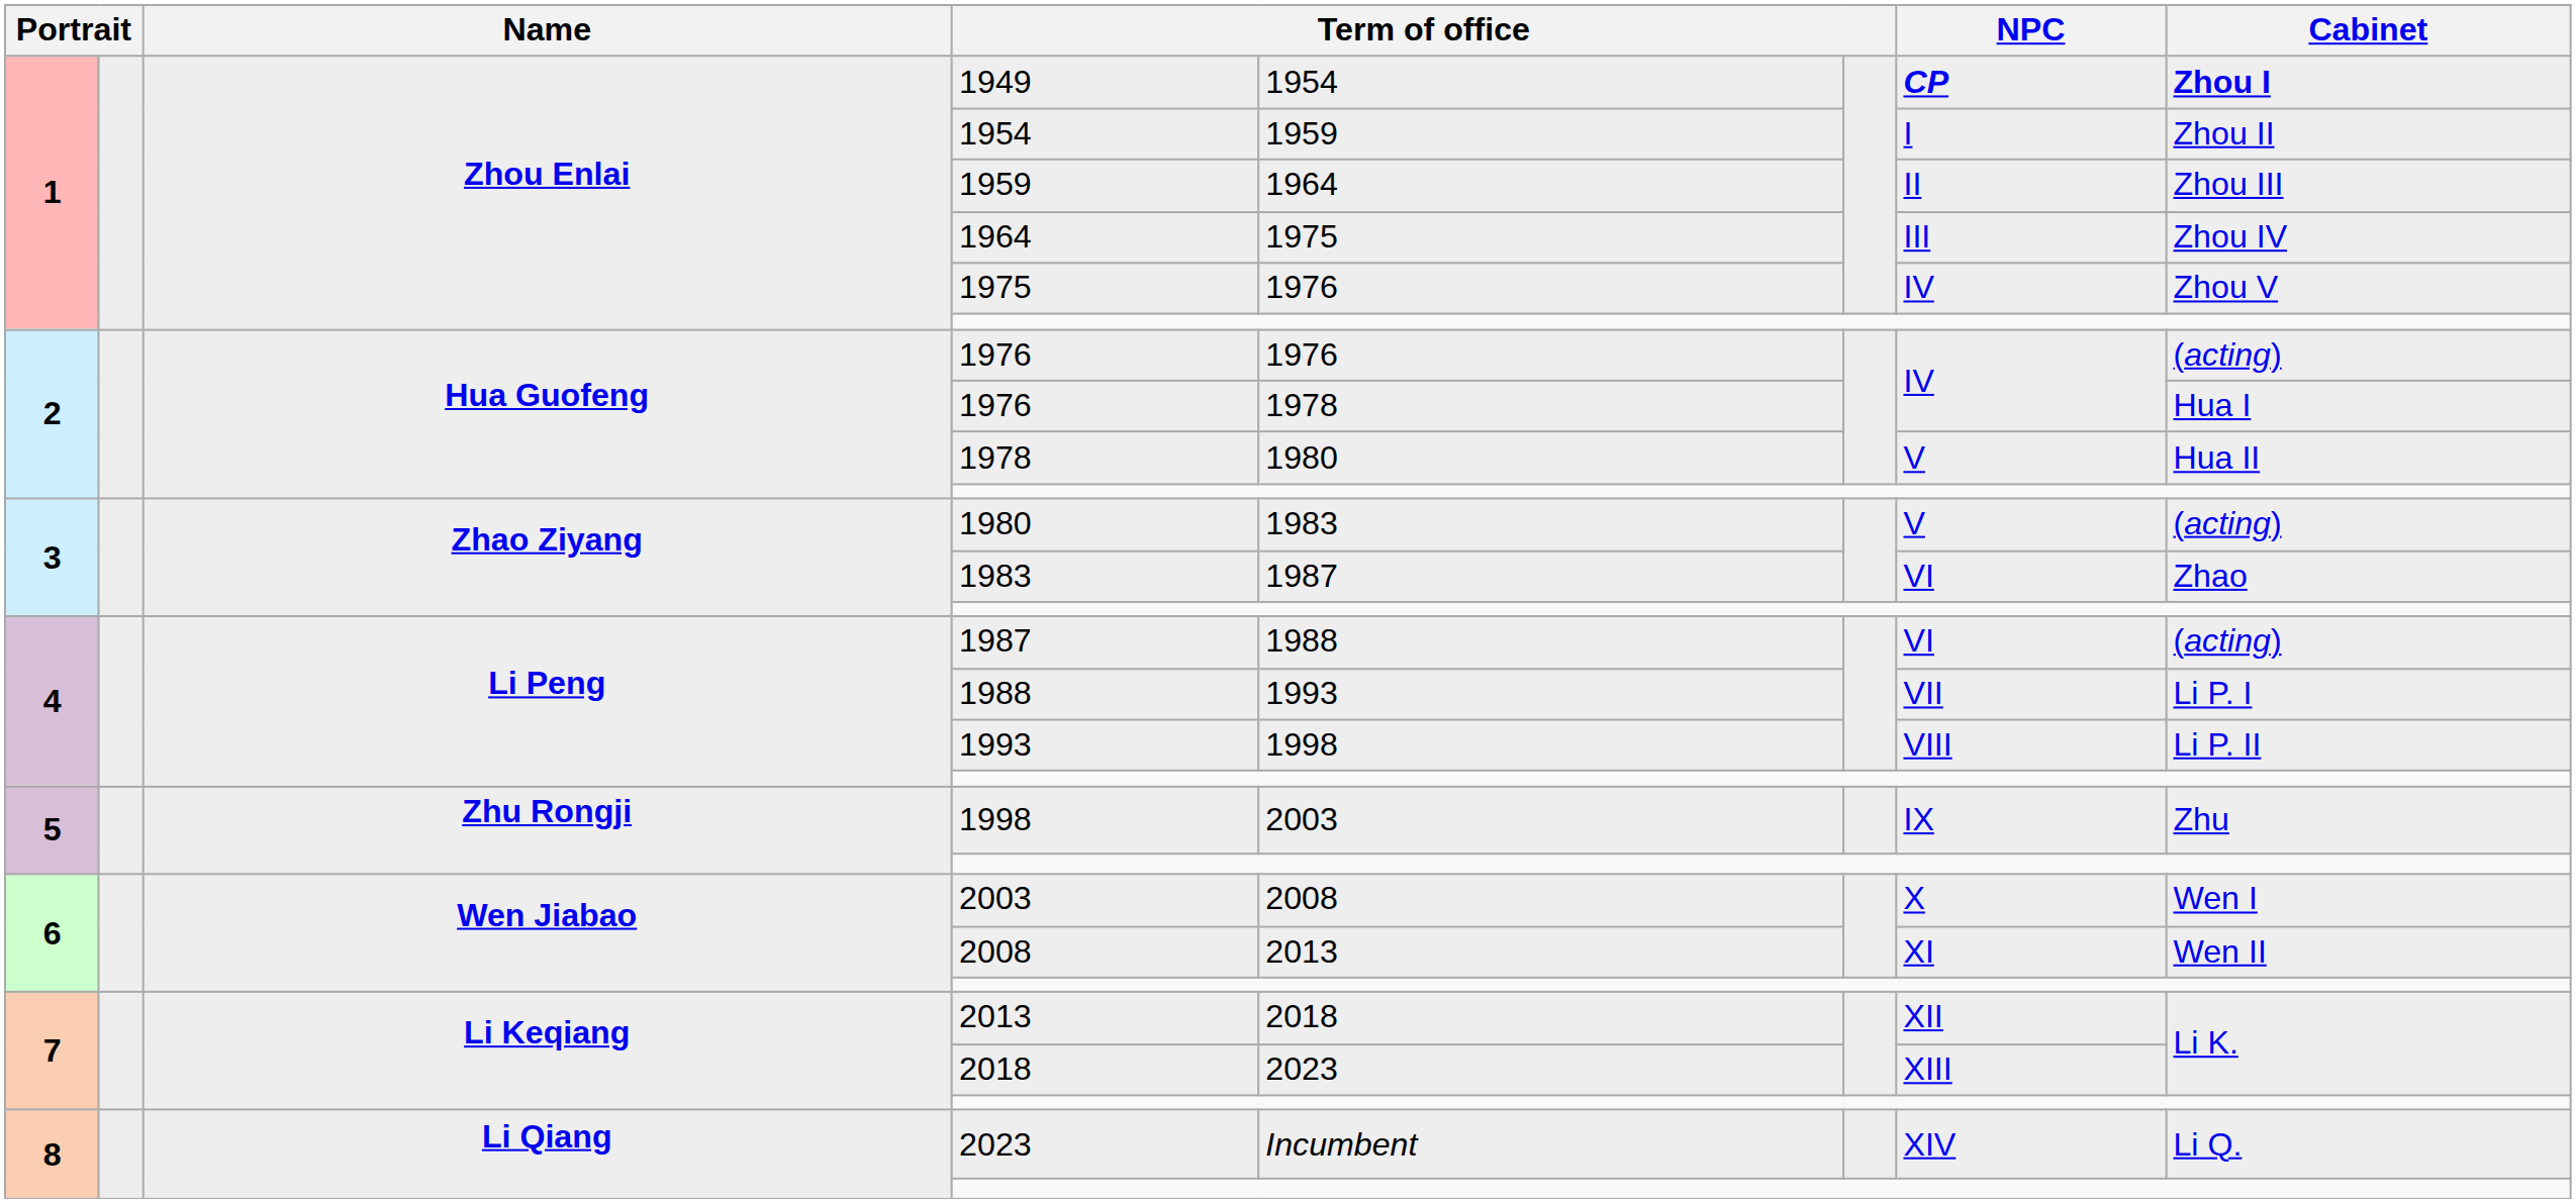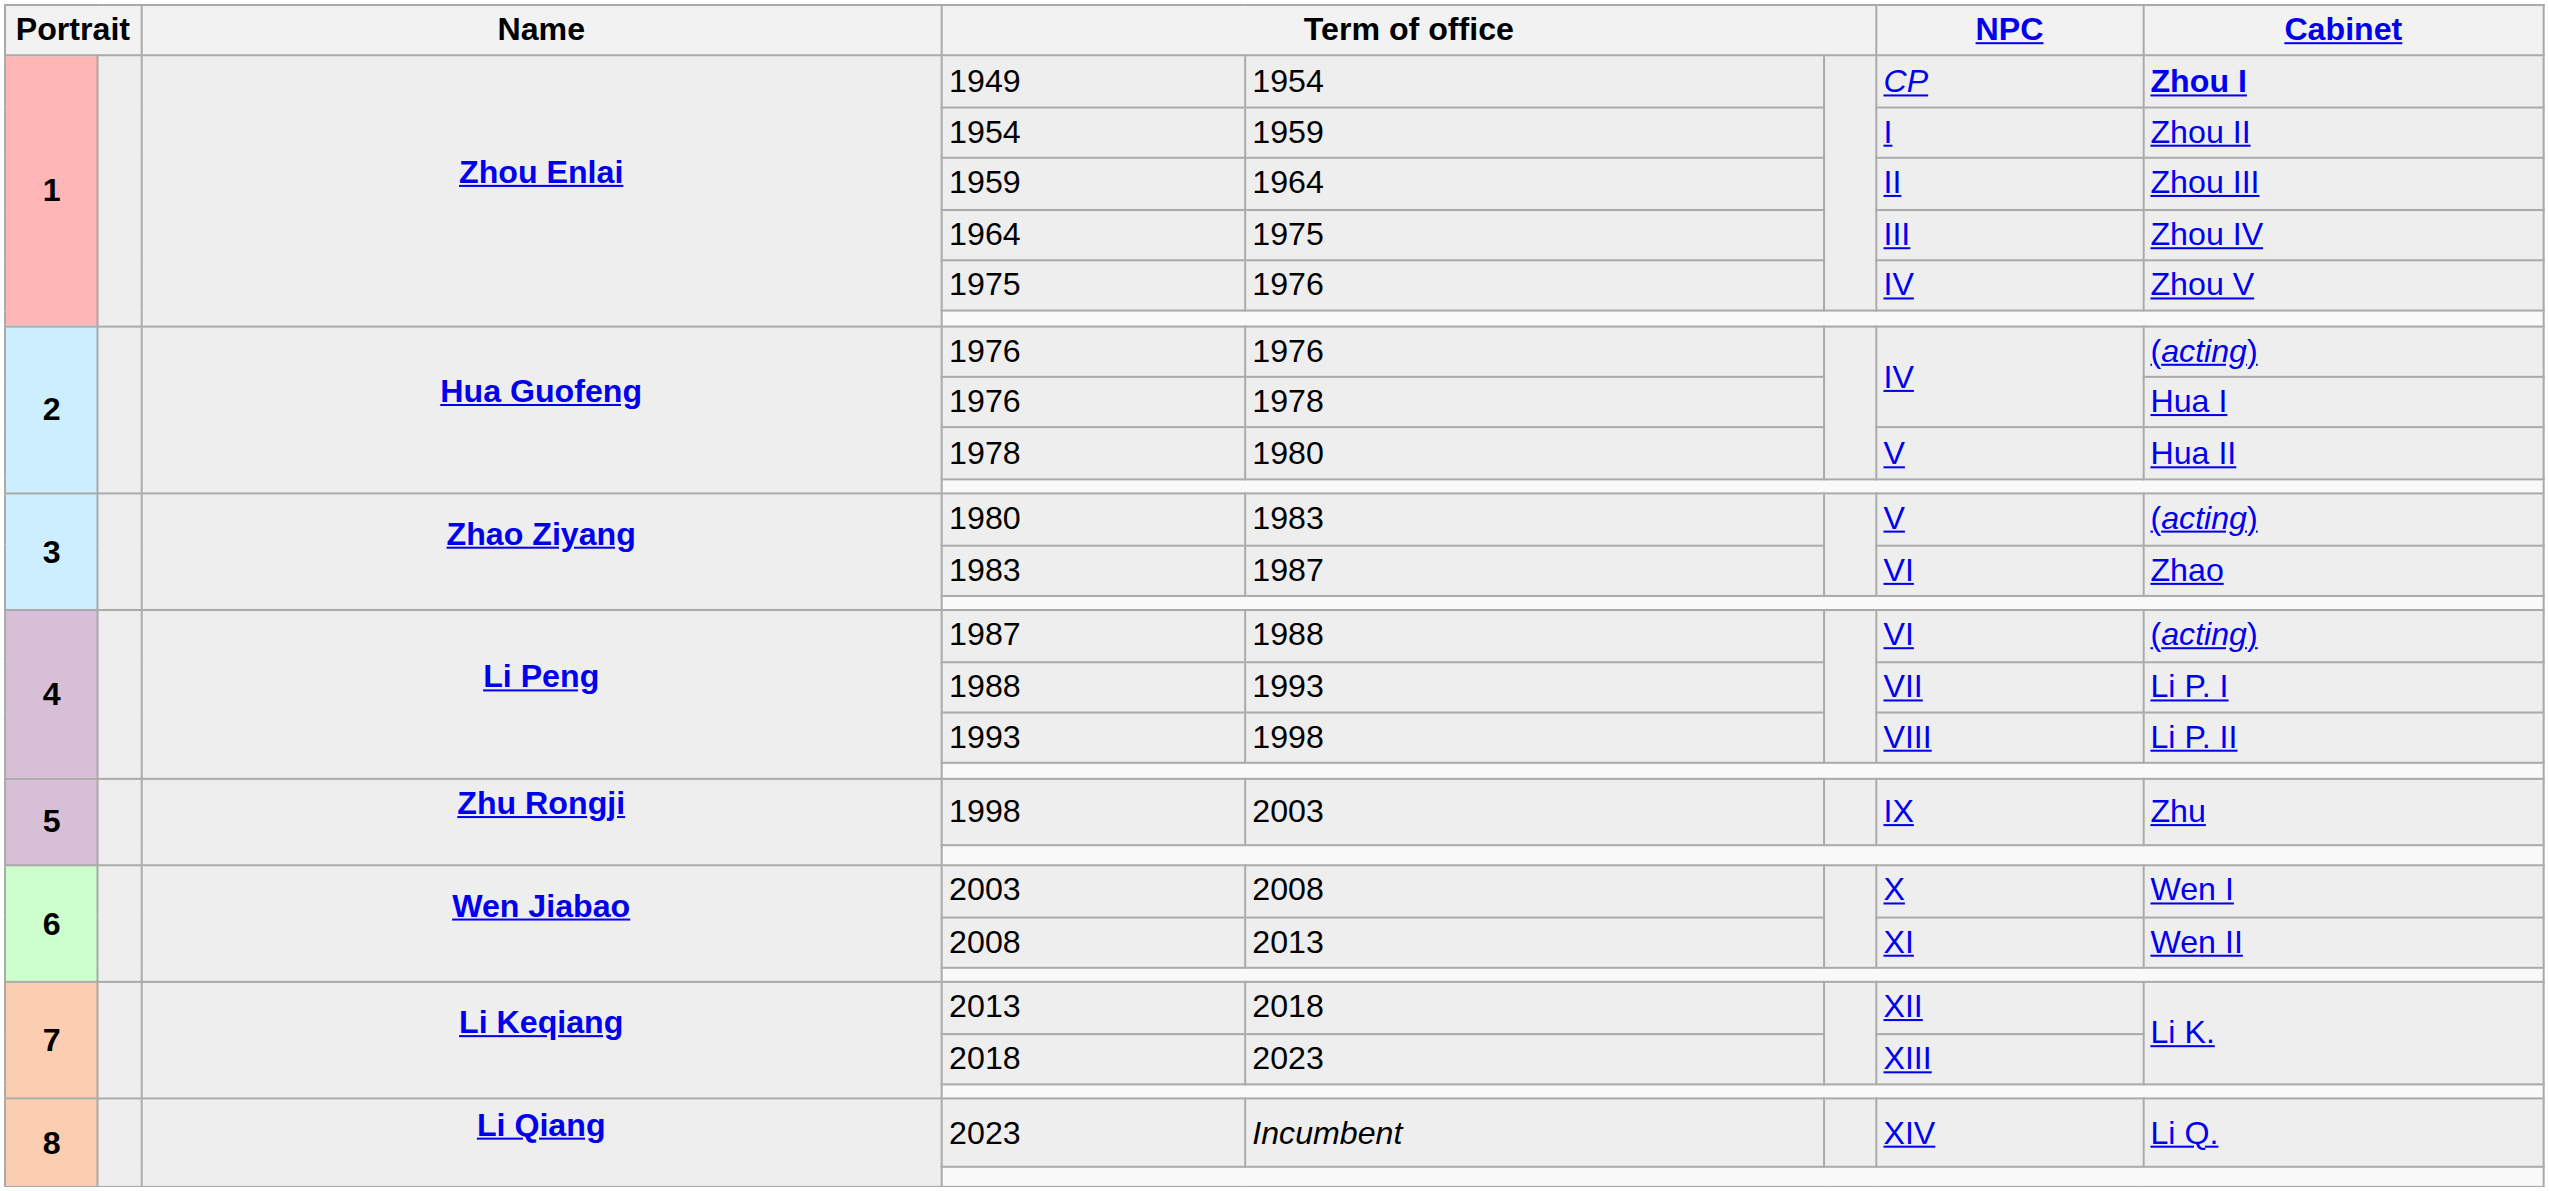1949 | NPC: bold -> normal
